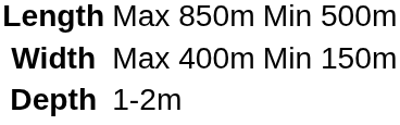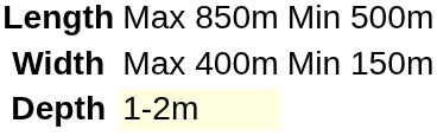Depth | column 2: no background -> lightyellow background
